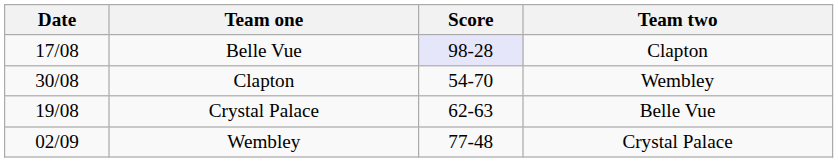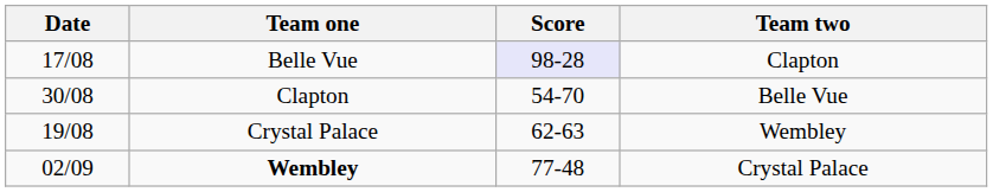row 3 | Team two: Wembley -> Belle Vue
row 4 | Team two: Belle Vue -> Wembley
row 5 | Team one: normal -> bold
